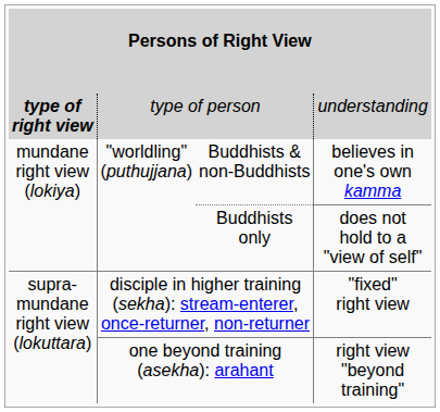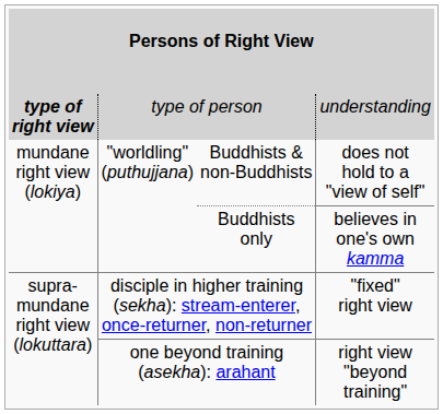Buddhists & non-Buddhists | column 4: believes in one's own kamma -> does not hold to a "view of self"
Buddhists only | column 4: does not hold to a "view of self" -> believes in one's own kamma
